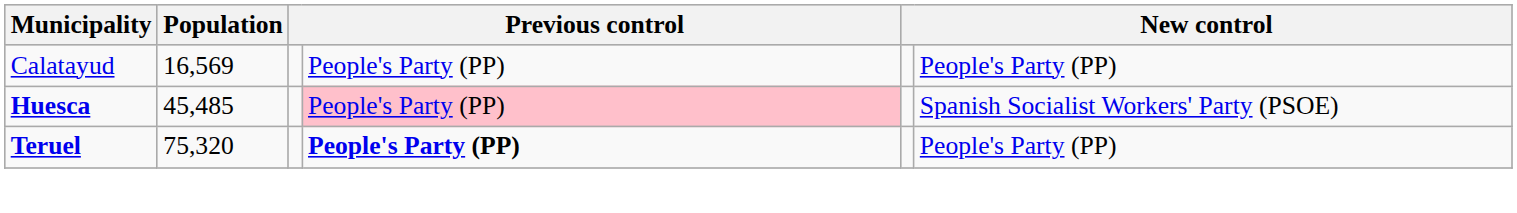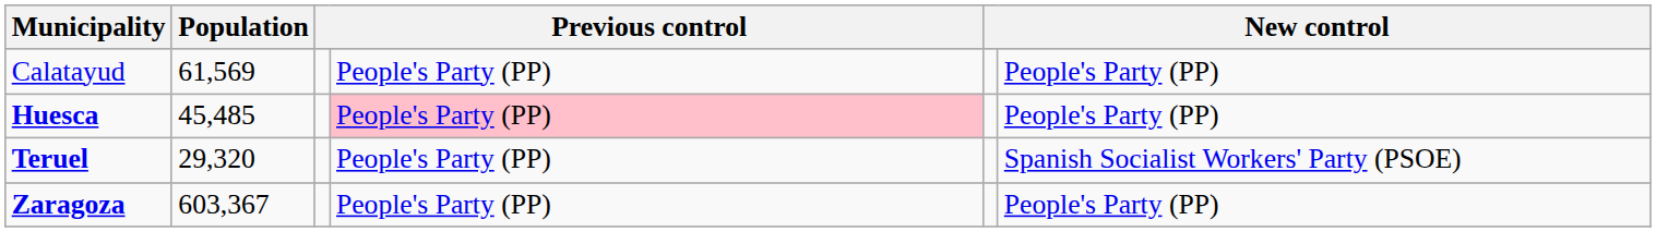Calatayud | Population: 16,569 -> 61,569
Huesca | column 6: Spanish Socialist Workers' Party (PSOE) -> People's Party (PP)
Teruel | Population: 75,320 -> 29,320
Teruel | column 4: bold -> normal
Teruel | column 6: People's Party (PP) -> Spanish Socialist Workers' Party (PSOE)
+ row: Zaragoza | 603,367 | People's Party (PP) | People's Party (PP)
